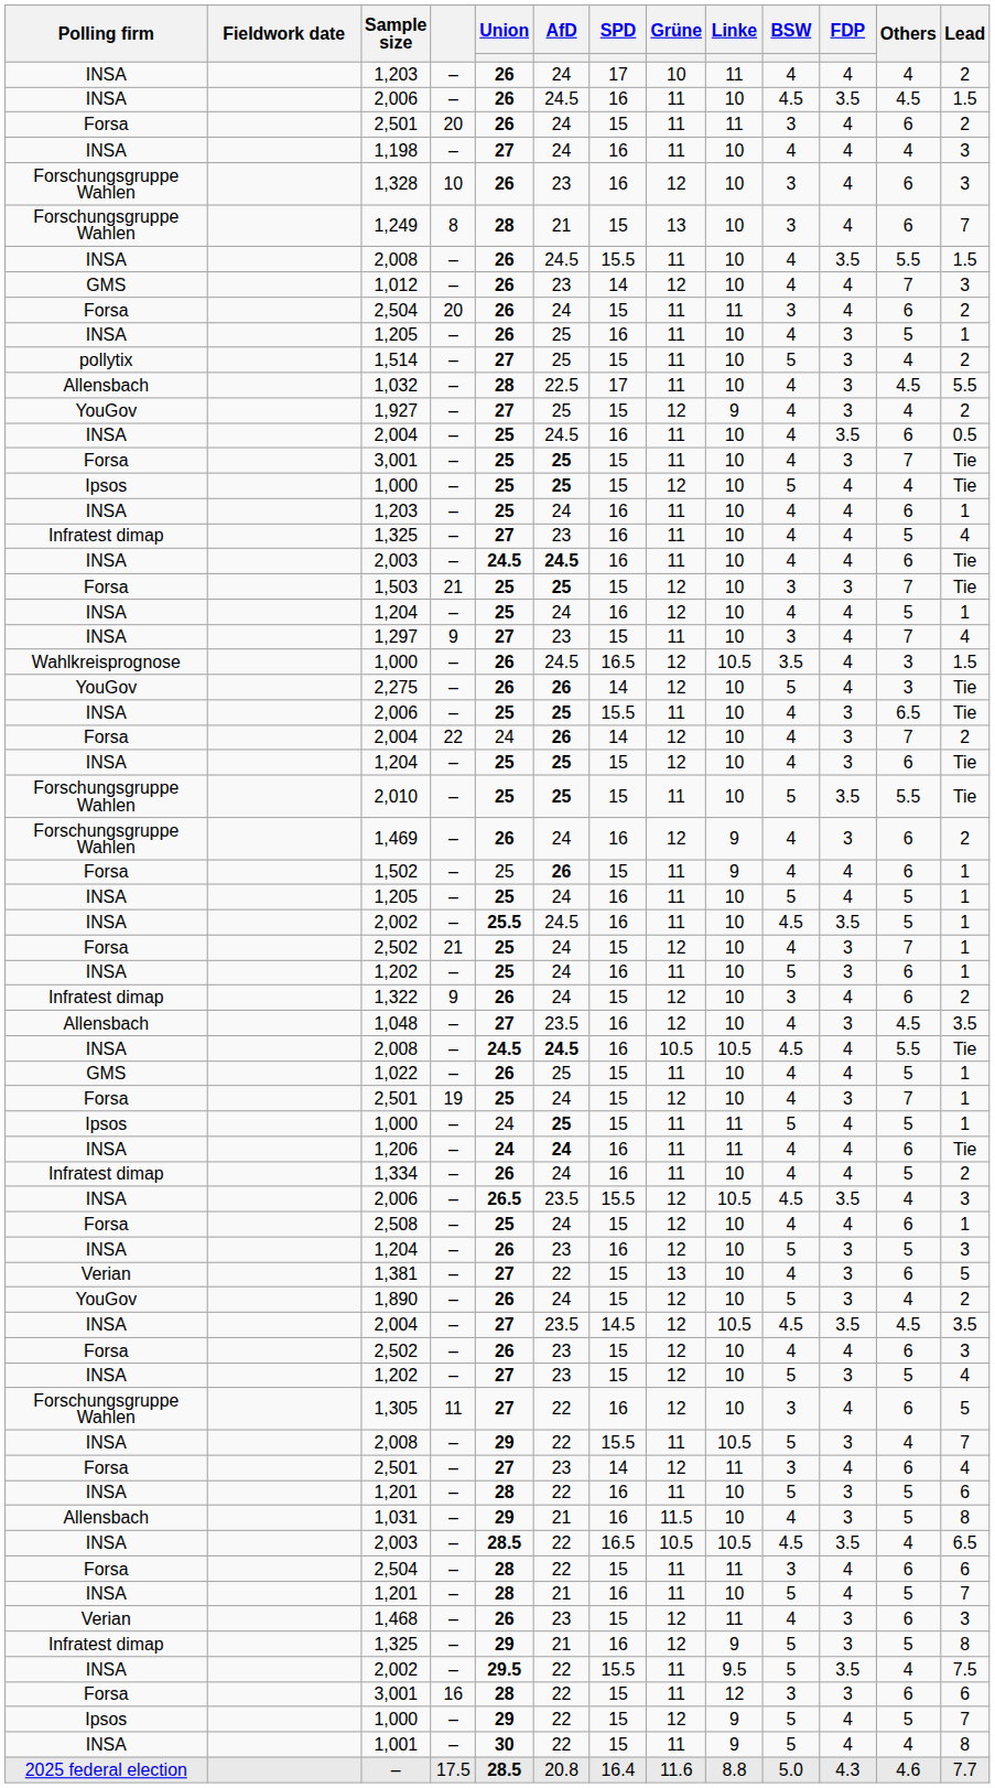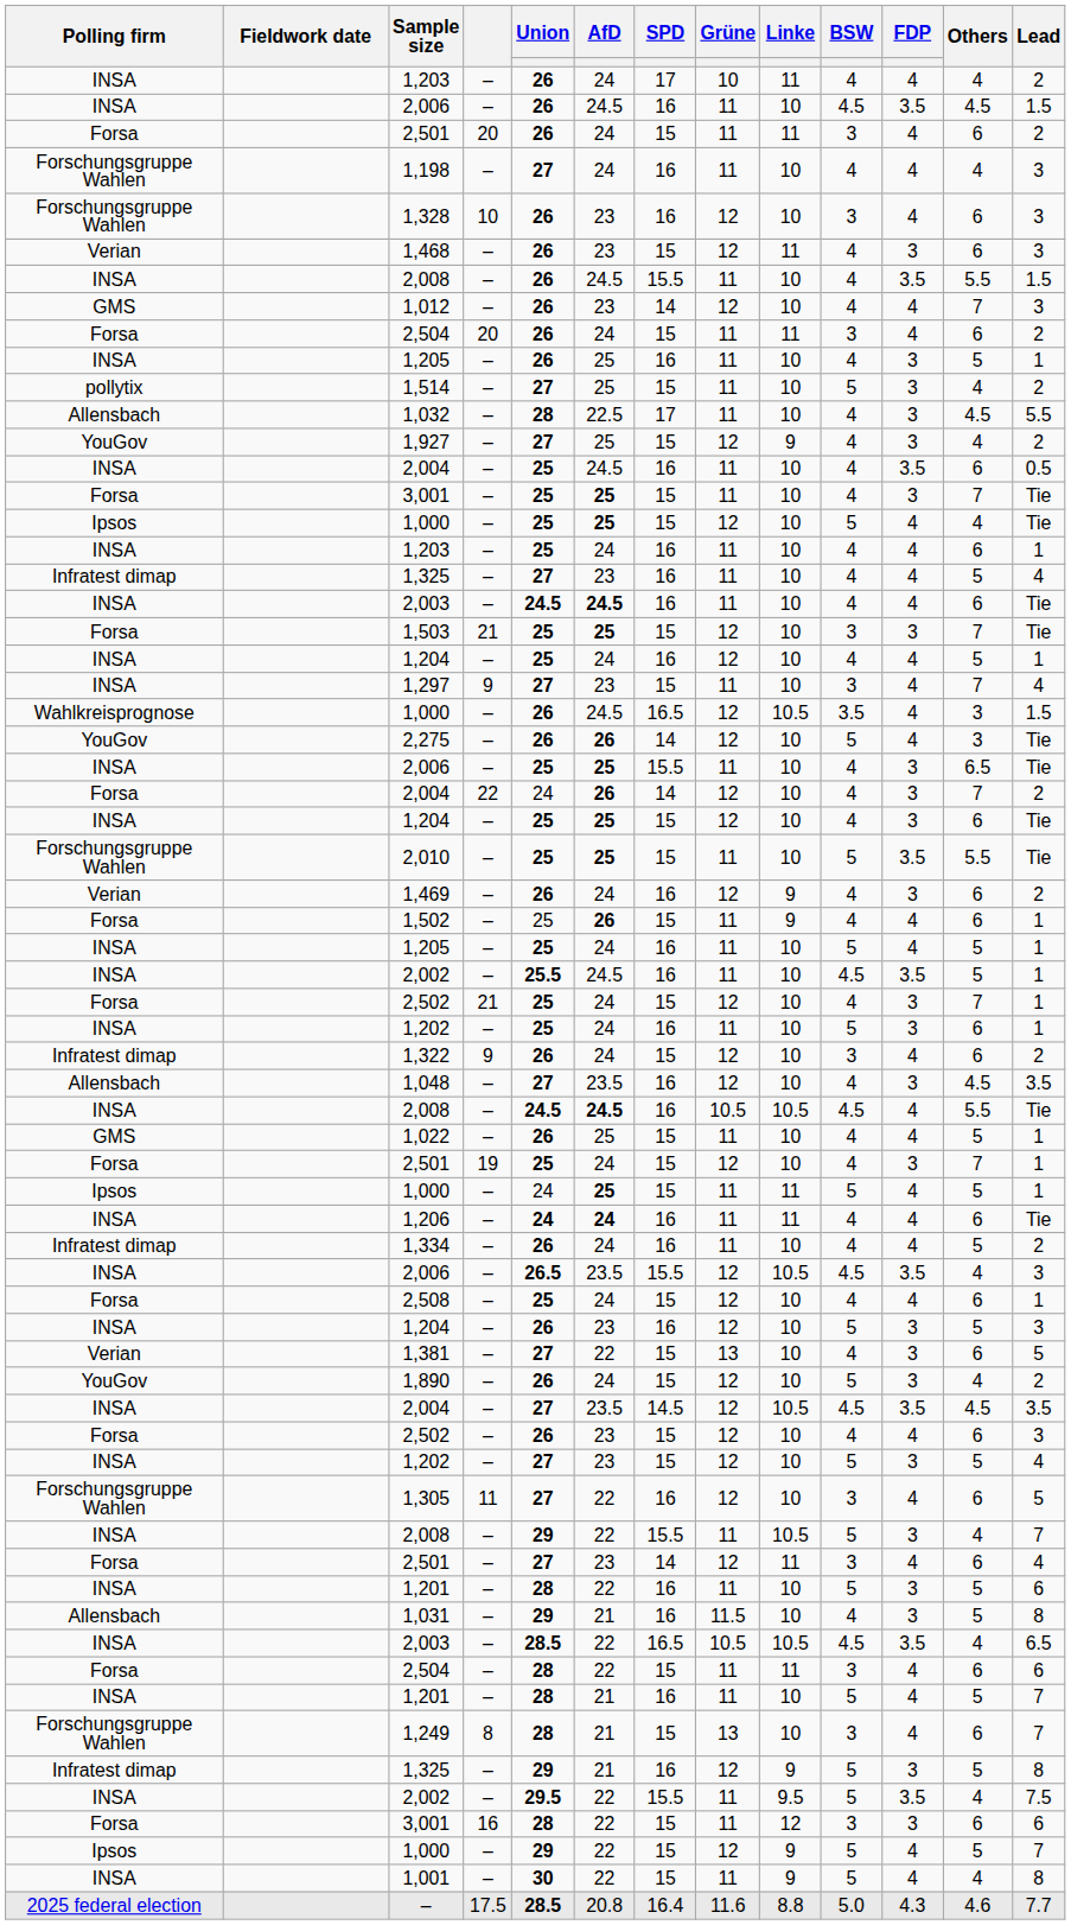1,198 | Polling firm: INSA -> Forschungsgruppe Wahlen
rows swapped: 1,468 <-> 1,249
1,469 | Polling firm: Forschungsgruppe Wahlen -> Verian
